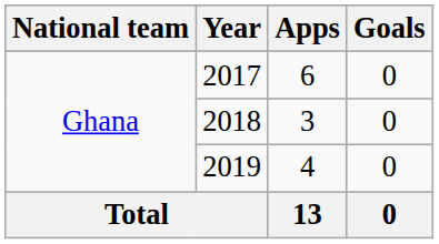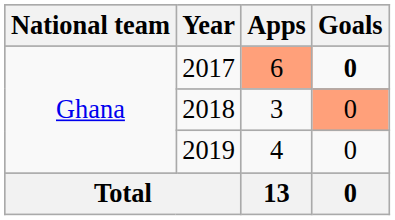2017 | Apps: no background -> lightsalmon background
2017 | Goals: normal -> bold
2018 | Goals: no background -> lightsalmon background
